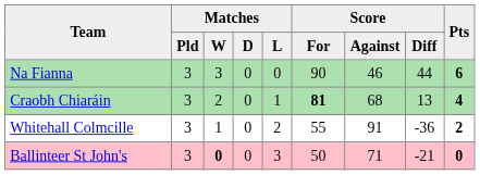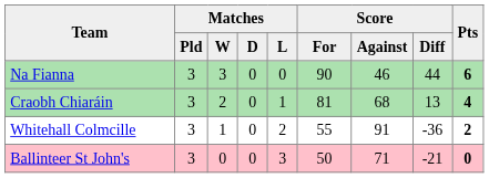Craobh Chiaráin | Score / For: bold -> normal
Ballinteer St John's | Matches / W: bold -> normal
